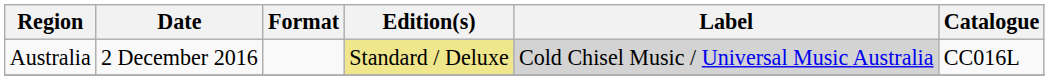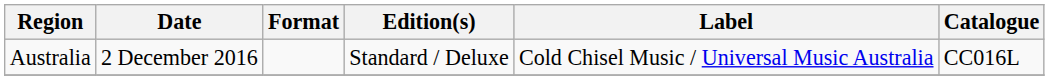Australia | Edition(s): khaki background -> no background
Australia | Label: lightgrey background -> no background
